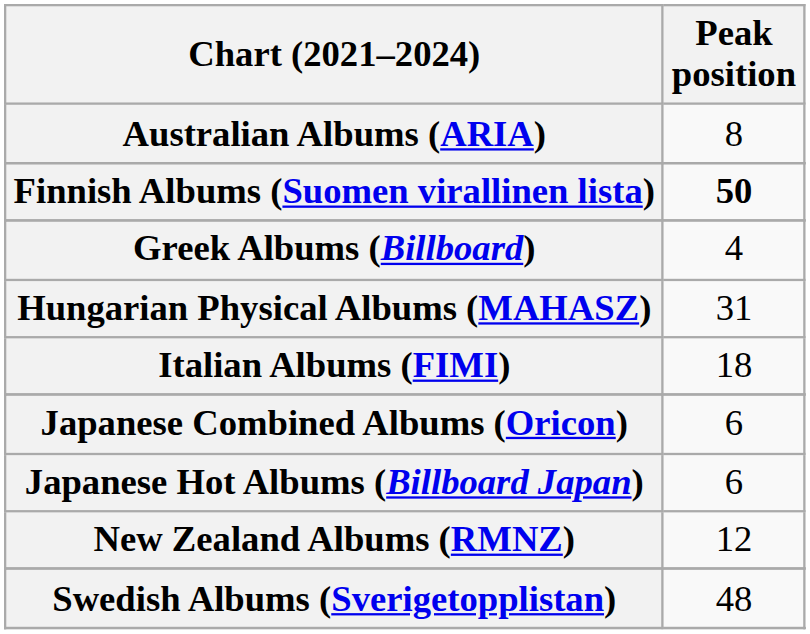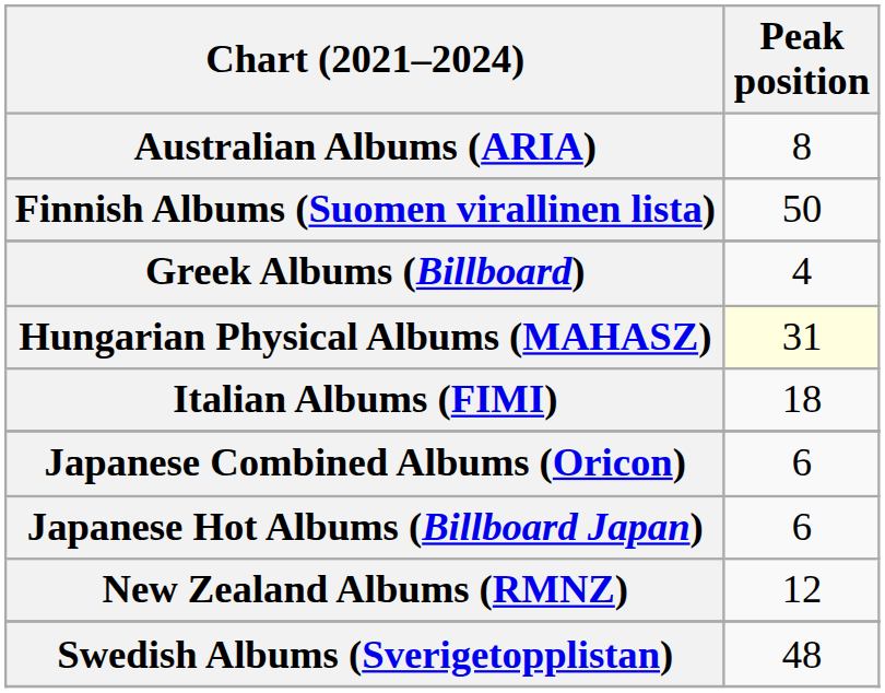Finnish Albums (Suomen virallinen lista) | Peak position: bold -> normal
Hungarian Physical Albums (MAHASZ) | Peak position: no background -> lightyellow background
